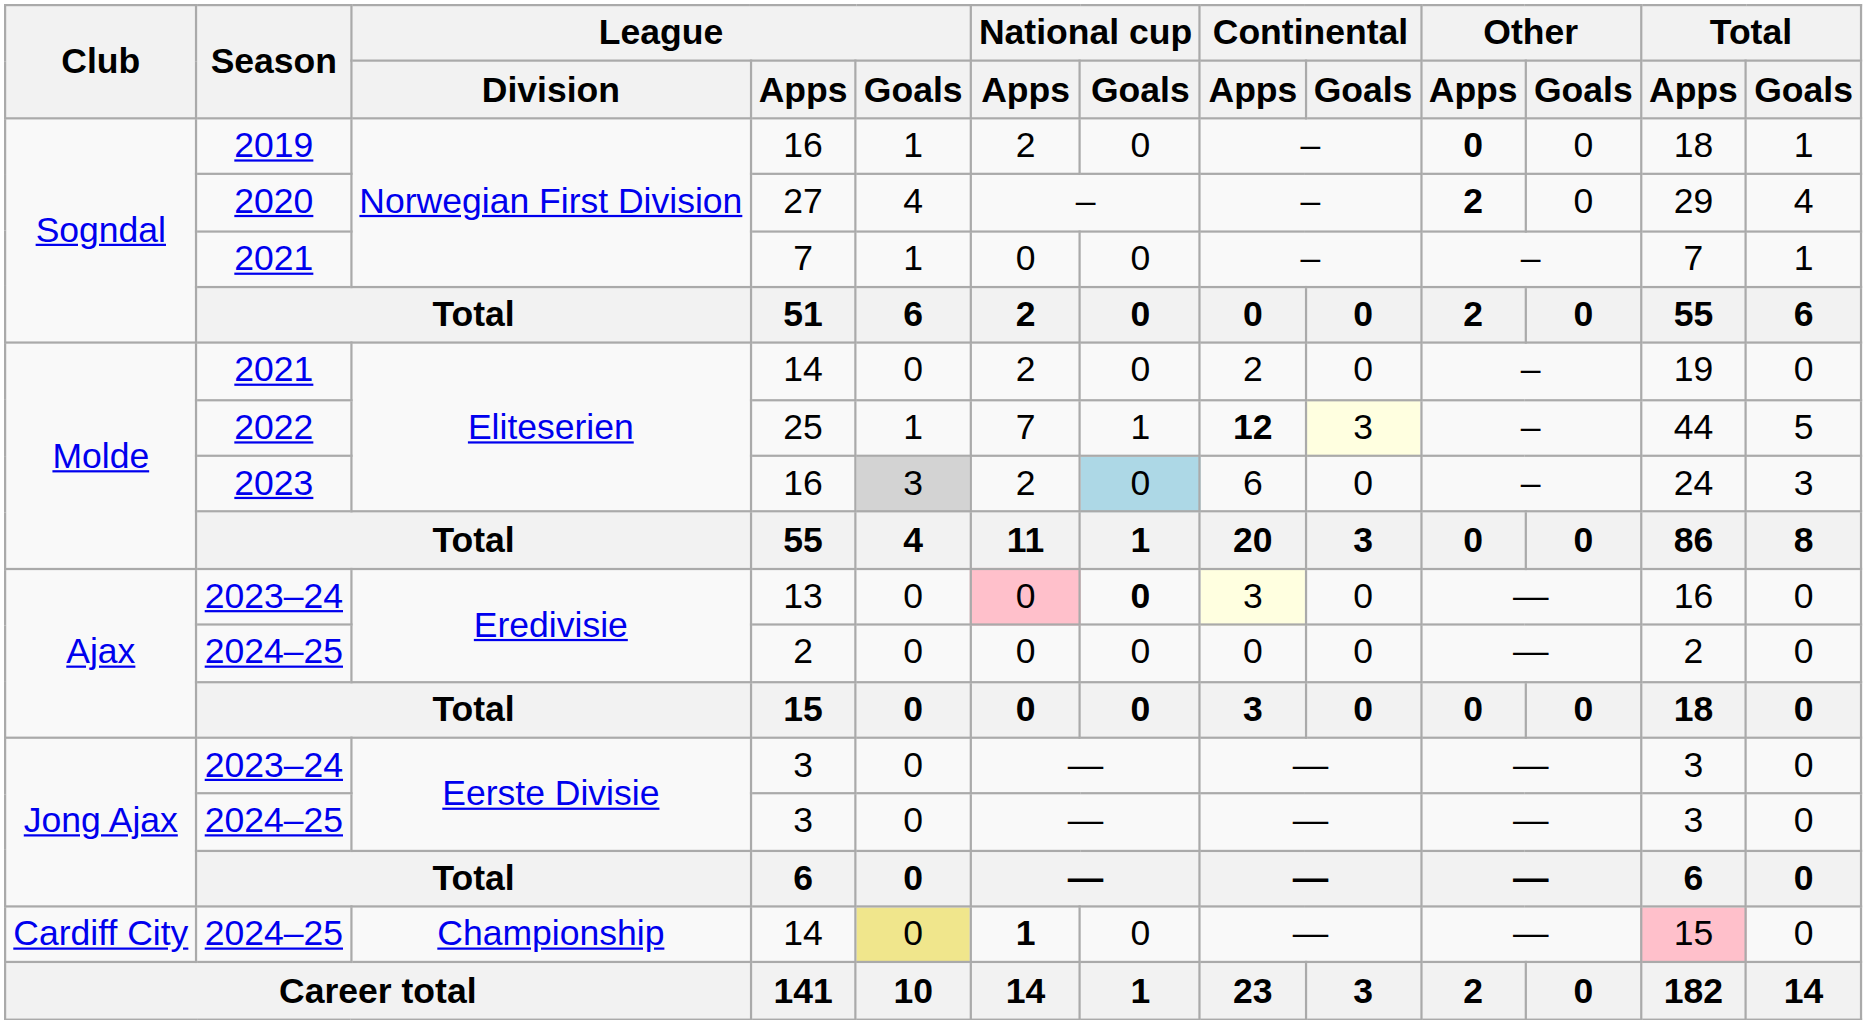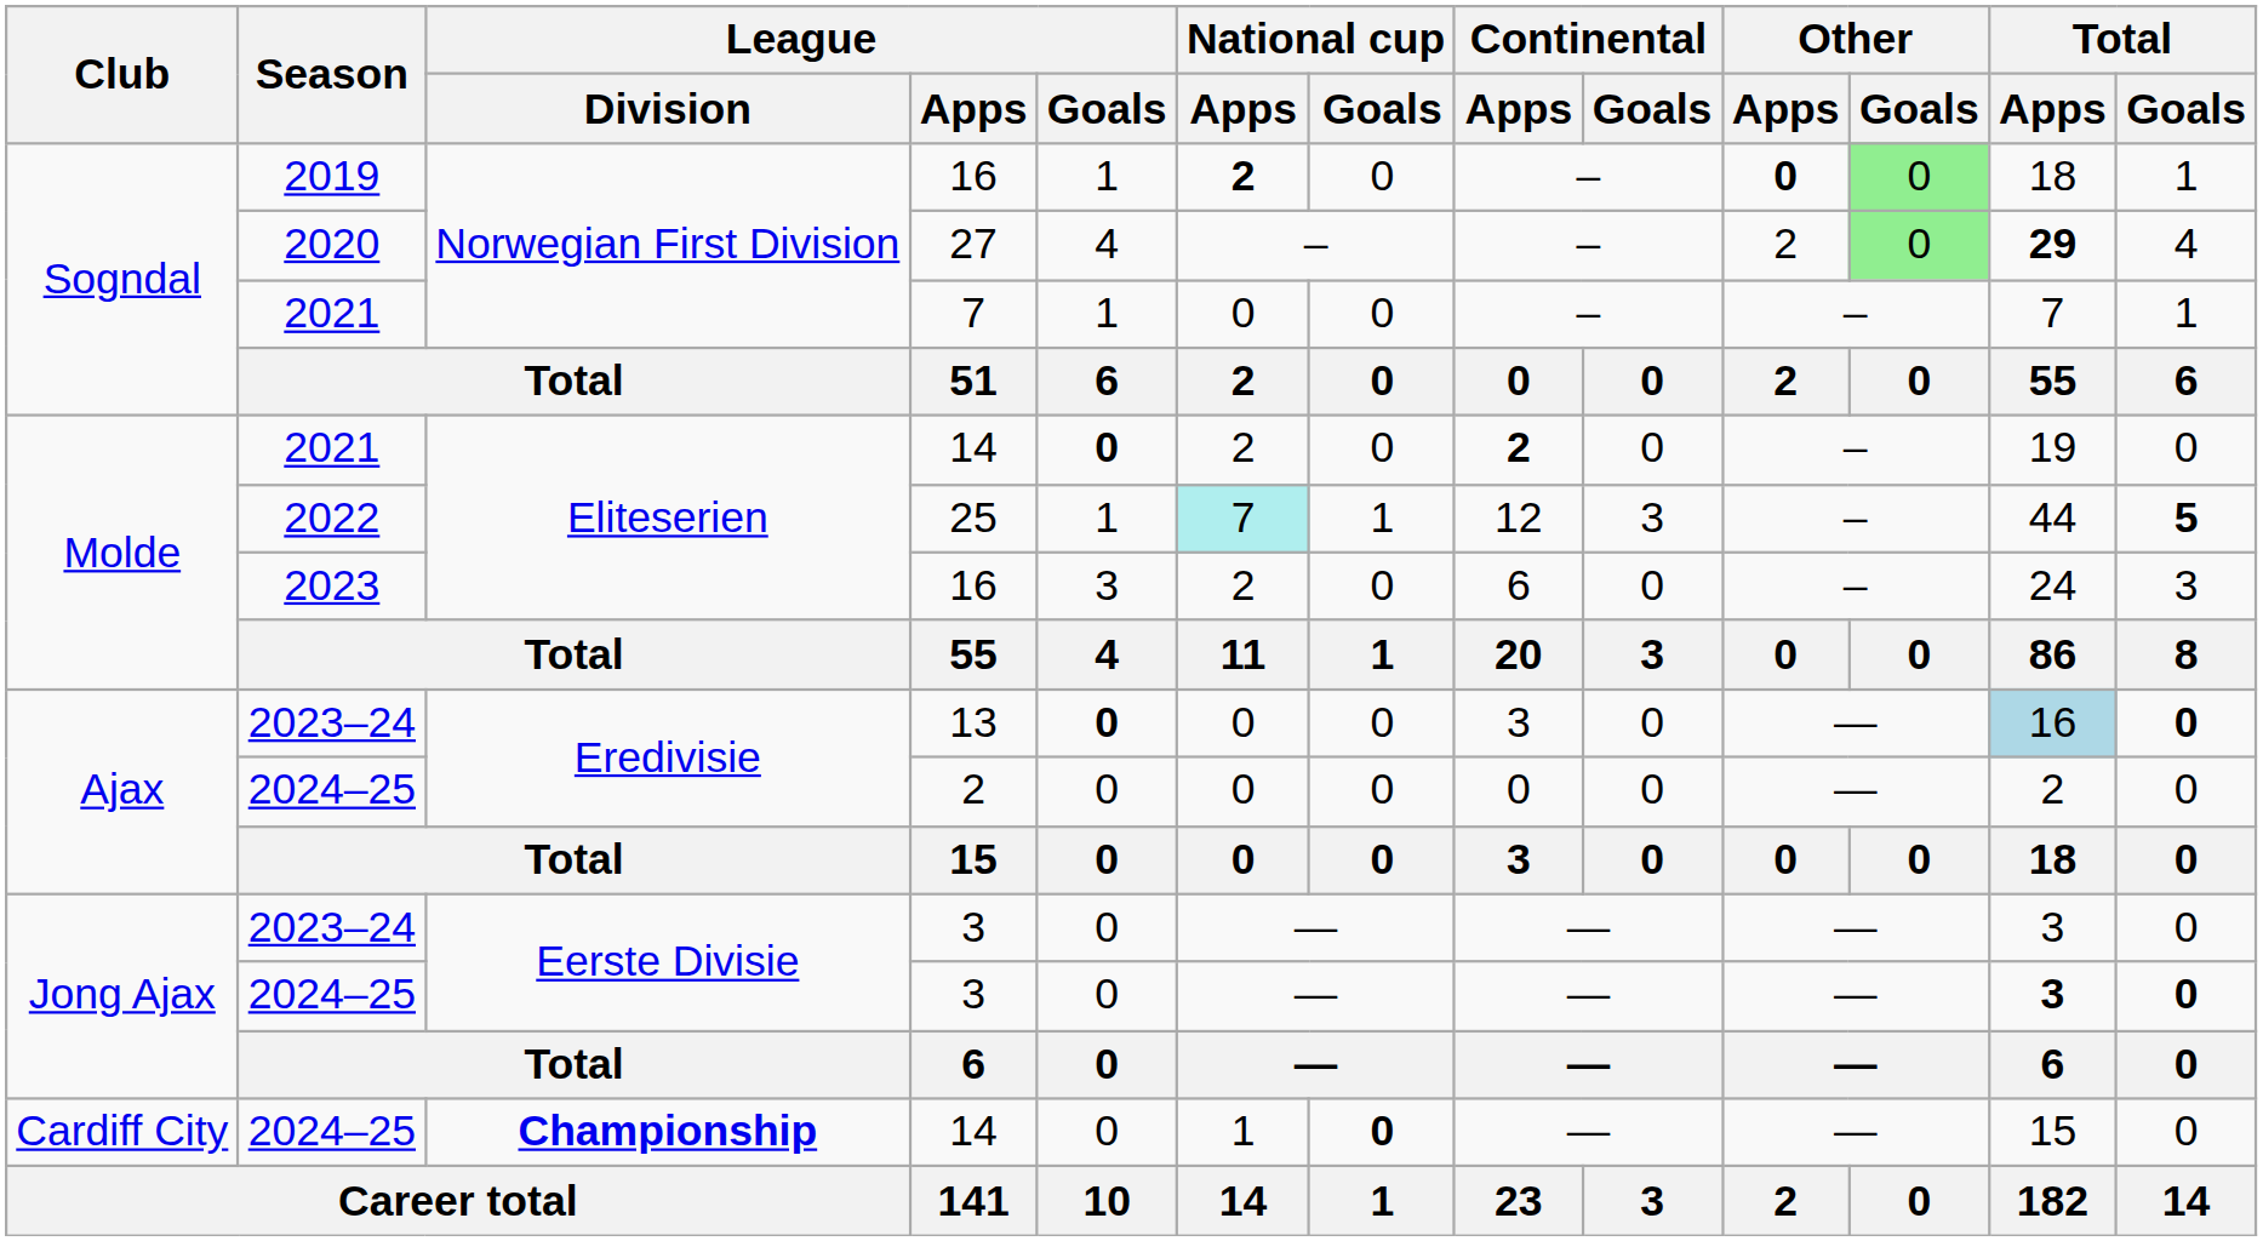2019 / 16 | National cup / Apps: normal -> bold
2019 / 16 | Other / Goals: no background -> lightgreen background
27 | Other / Apps: bold -> normal
27 | Other / Goals: no background -> lightgreen background
27 | Total / Apps: normal -> bold
2021 / 14 | League / Goals: normal -> bold
2021 / 14 | Continental / Apps: normal -> bold
25 | National cup / Apps: no background -> paleturquoise background
25 | Continental / Apps: bold -> normal
25 | Continental / Goals: lightyellow background -> no background
25 | Total / Goals: normal -> bold
2023 / 16 | League / Goals: lightgrey background -> no background
2023 / 16 | National cup / Goals: lightblue background -> no background
13 | League / Goals: normal -> bold
13 | National cup / Apps: pink background -> no background
13 | National cup / Goals: bold -> normal
13 | Continental / Apps: lightyellow background -> no background
13 | Total / Apps: no background -> lightblue background
13 | Total / Goals: normal -> bold
2024–25 / 3 | Total / Apps: normal -> bold
2024–25 / 3 | Total / Goals: normal -> bold
2024–25 / 14 | League / Division: normal -> bold
2024–25 / 14 | League / Goals: khaki background -> no background
2024–25 / 14 | National cup / Apps: bold -> normal
2024–25 / 14 | National cup / Goals: normal -> bold
2024–25 / 14 | Total / Apps: pink background -> no background
